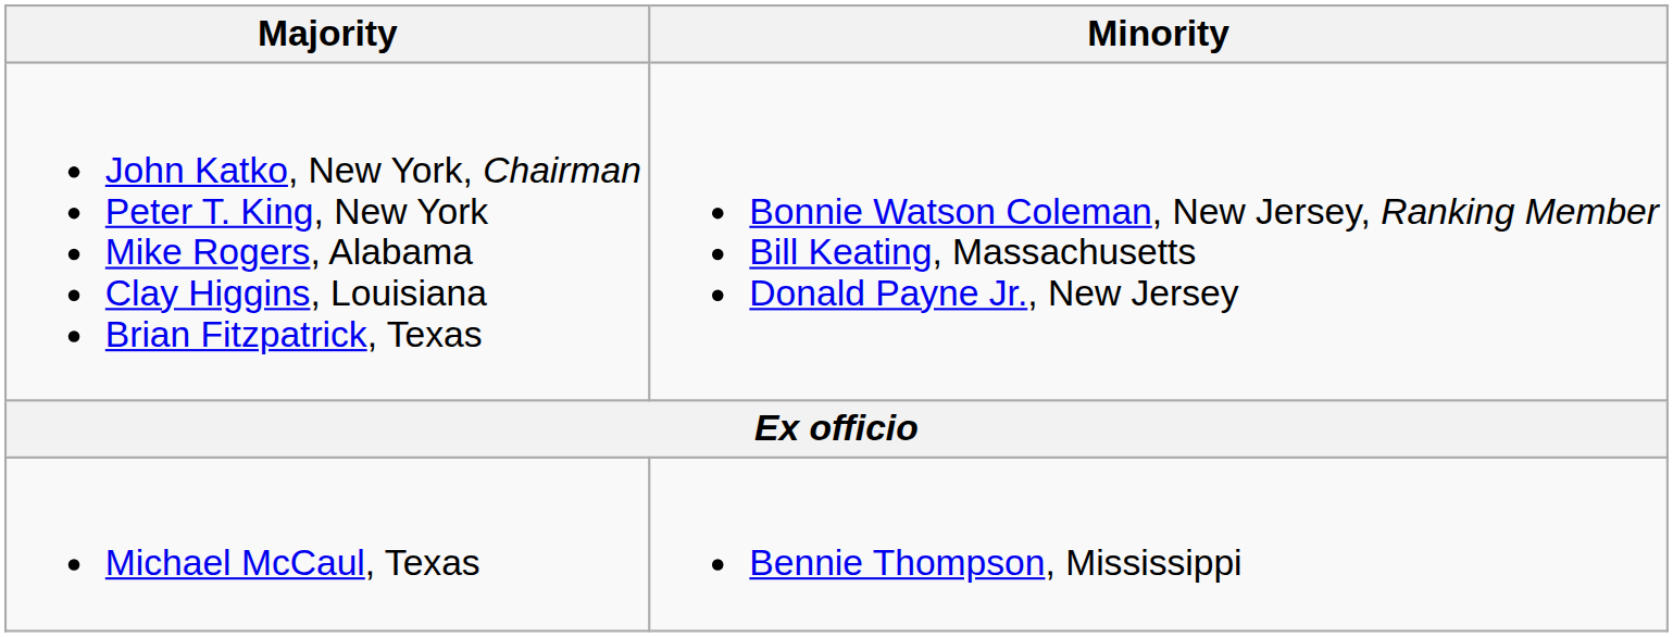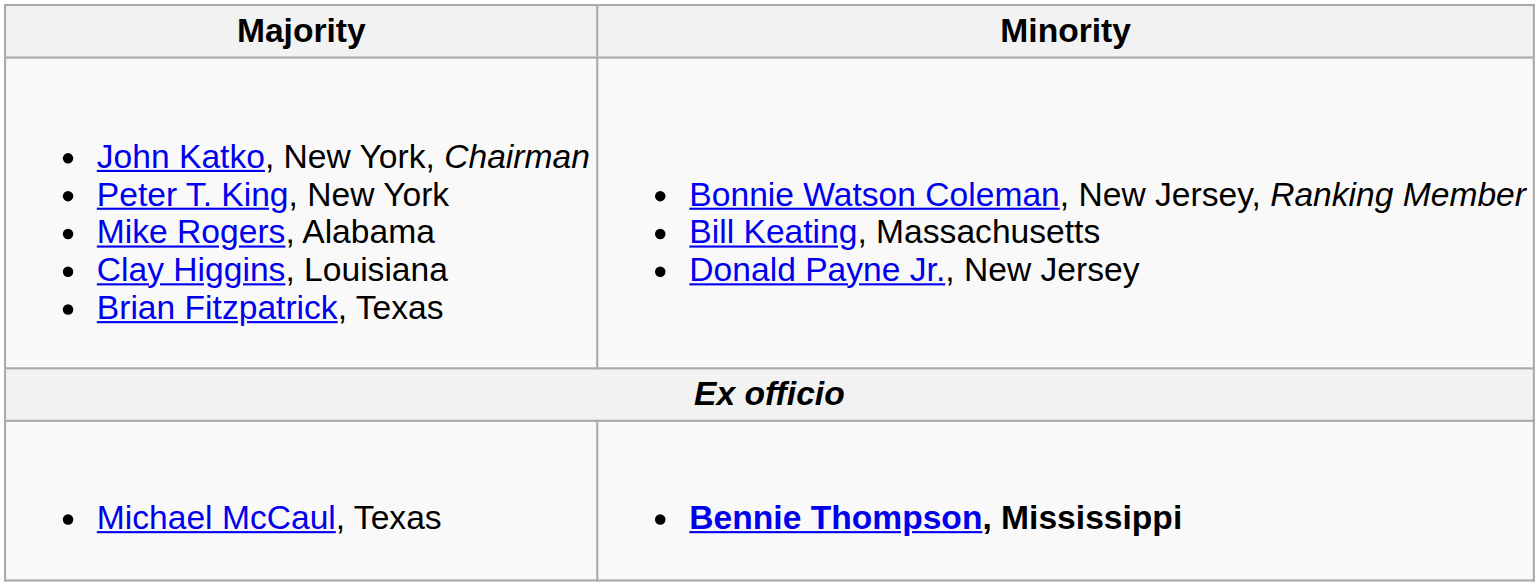Michael McCaul, Texas | Minority: normal -> bold
